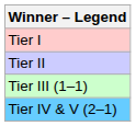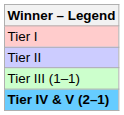row 5 | column 1: normal -> bold
